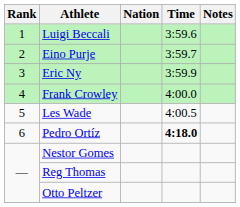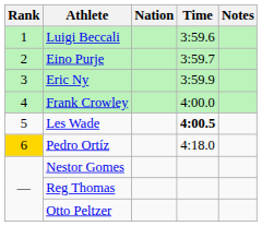Les Wade | Time: normal -> bold
Pedro Ortíz | Rank: no background -> gold background
Pedro Ortíz | Time: bold -> normal
